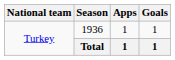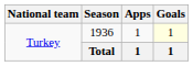Turkey / 1936 | Goals: no background -> lightyellow background
